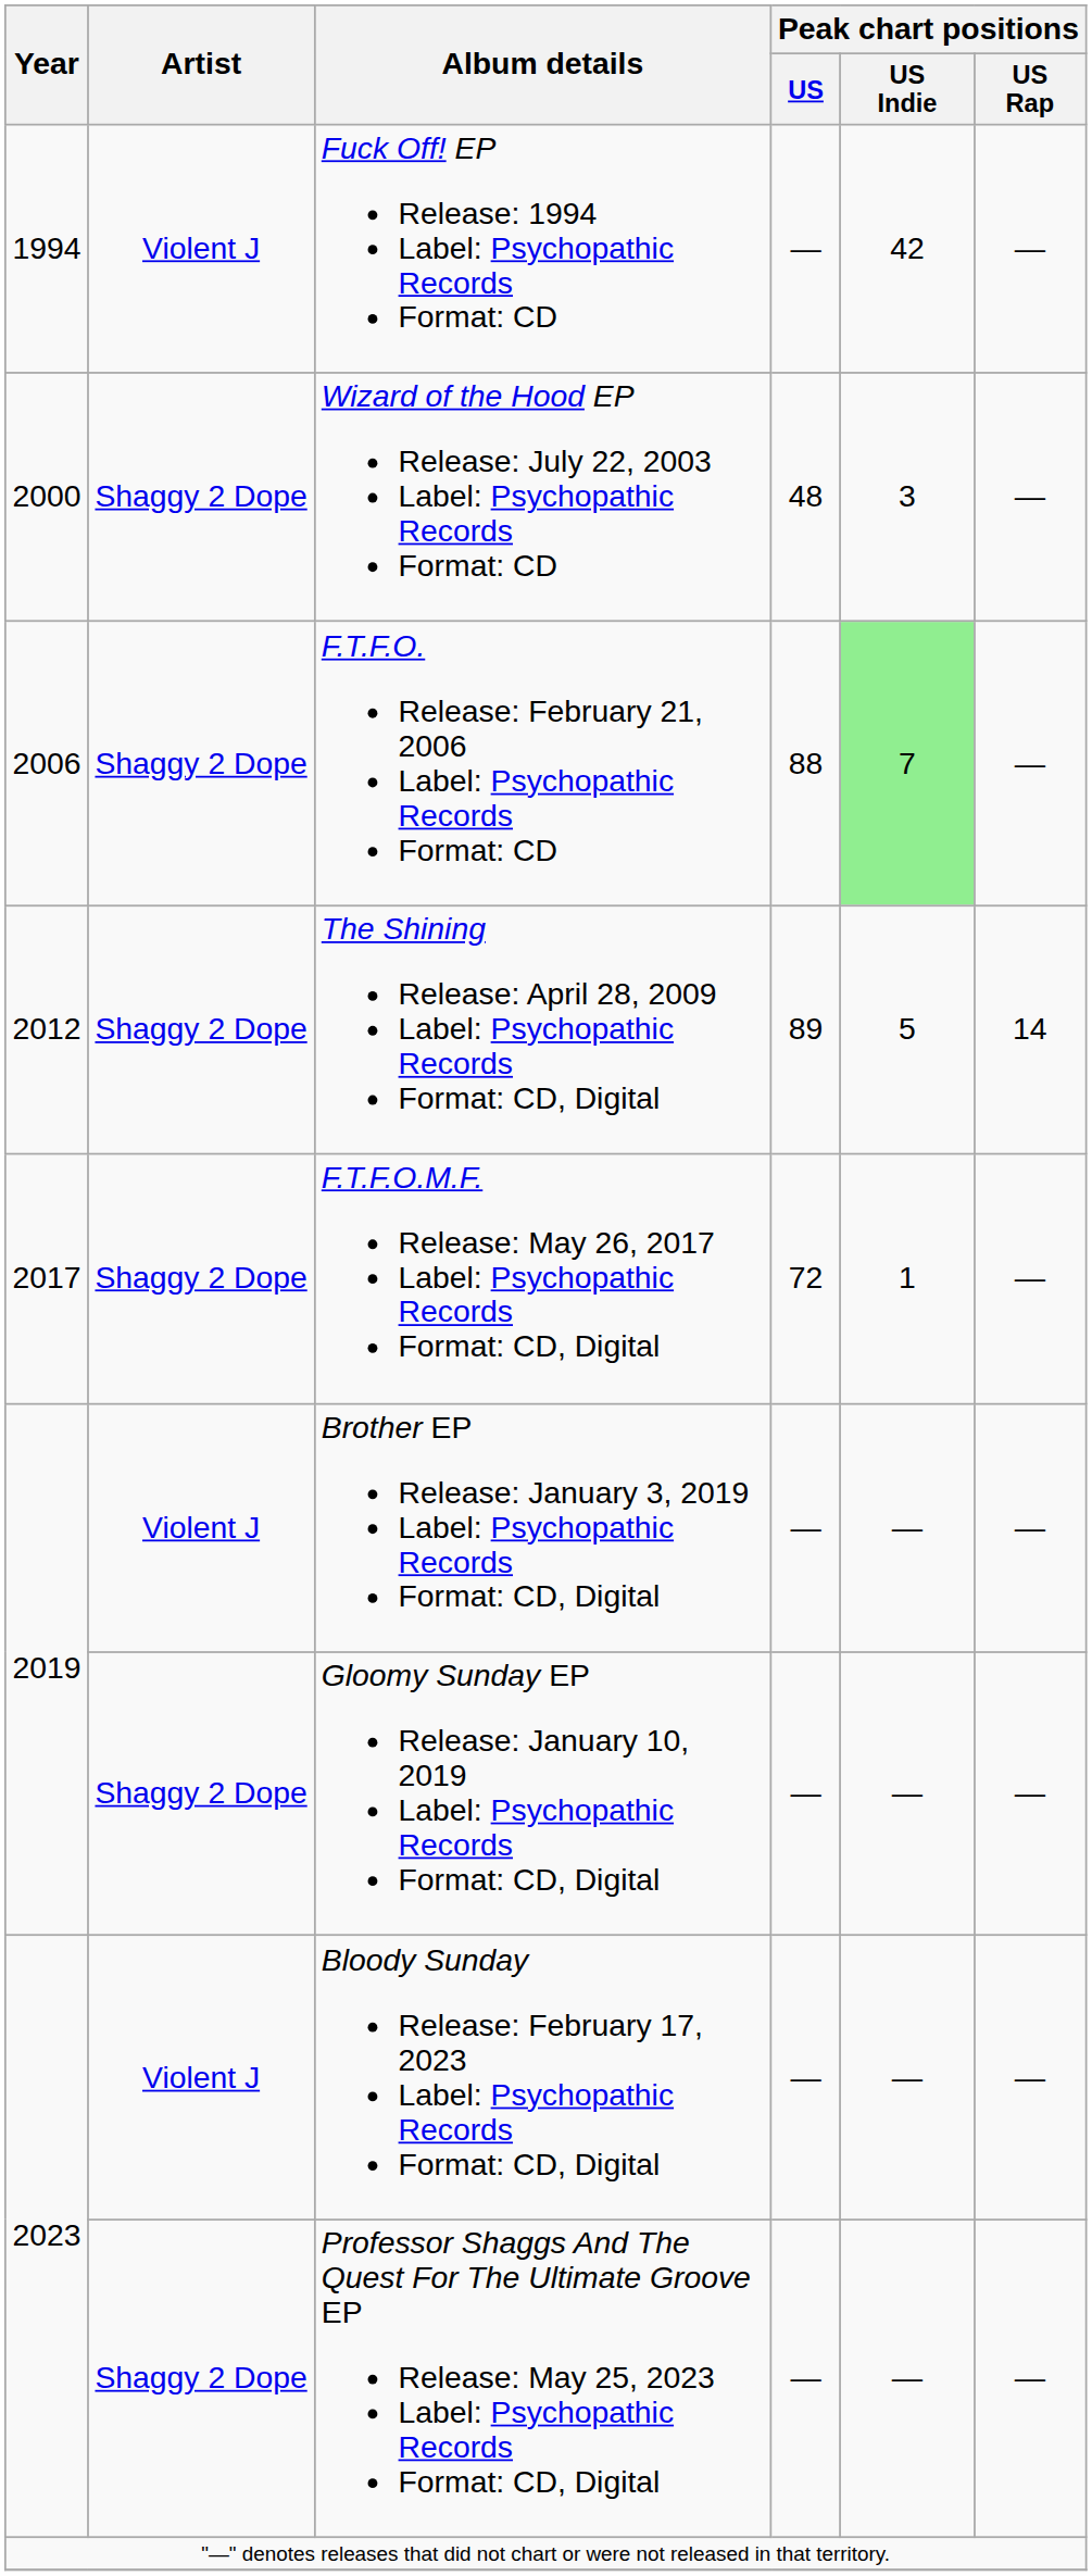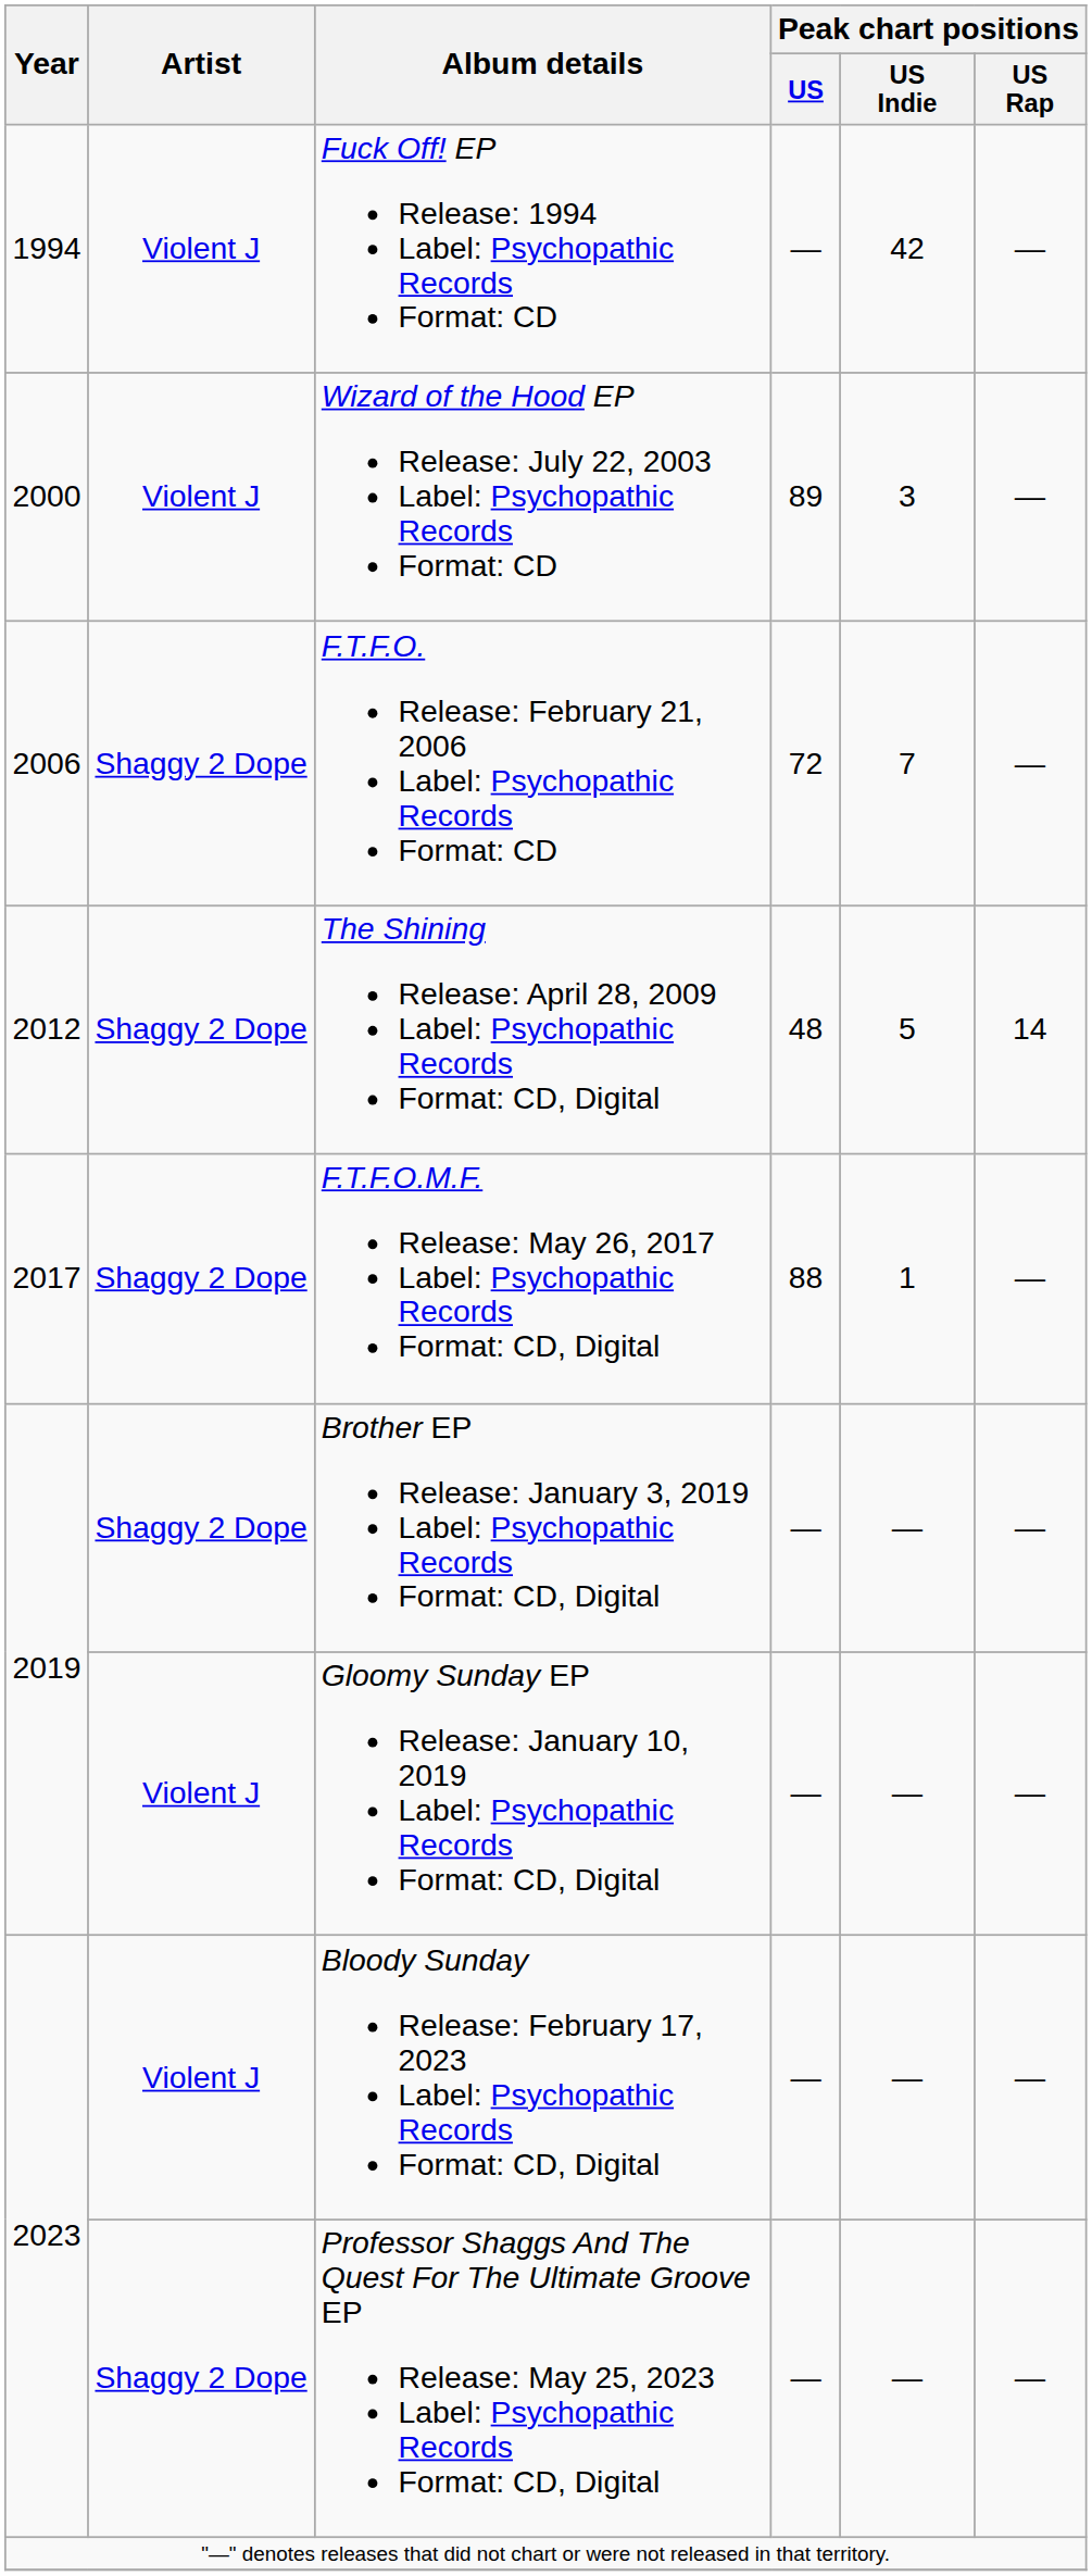row 4 | Artist: Shaggy 2 Dope -> Violent J
row 4 | Peak chart positions / US: 48 -> 89
row 5 | Peak chart positions / US: 88 -> 72
row 5 | Peak chart positions / US Indie: lightgreen background -> no background
row 6 | Peak chart positions / US: 89 -> 48
row 7 | Peak chart positions / US: 72 -> 88
row 8 | Artist: Violent J -> Shaggy 2 Dope
row 9 | Artist: Shaggy 2 Dope -> Violent J
